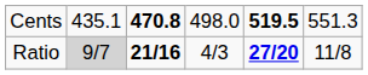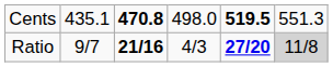Ratio | column 2: lightgrey background -> no background
Ratio | column 6: no background -> lightgrey background
